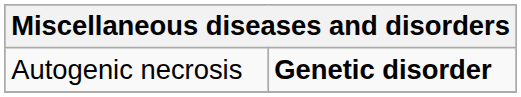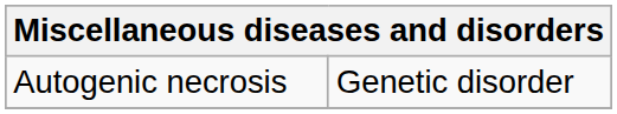Autogenic necrosis | column 2: bold -> normal
